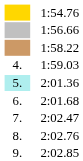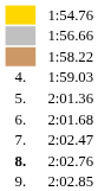2:01.36 | column 1: paleturquoise background -> no background
2:02.76 | column 1: normal -> bold
